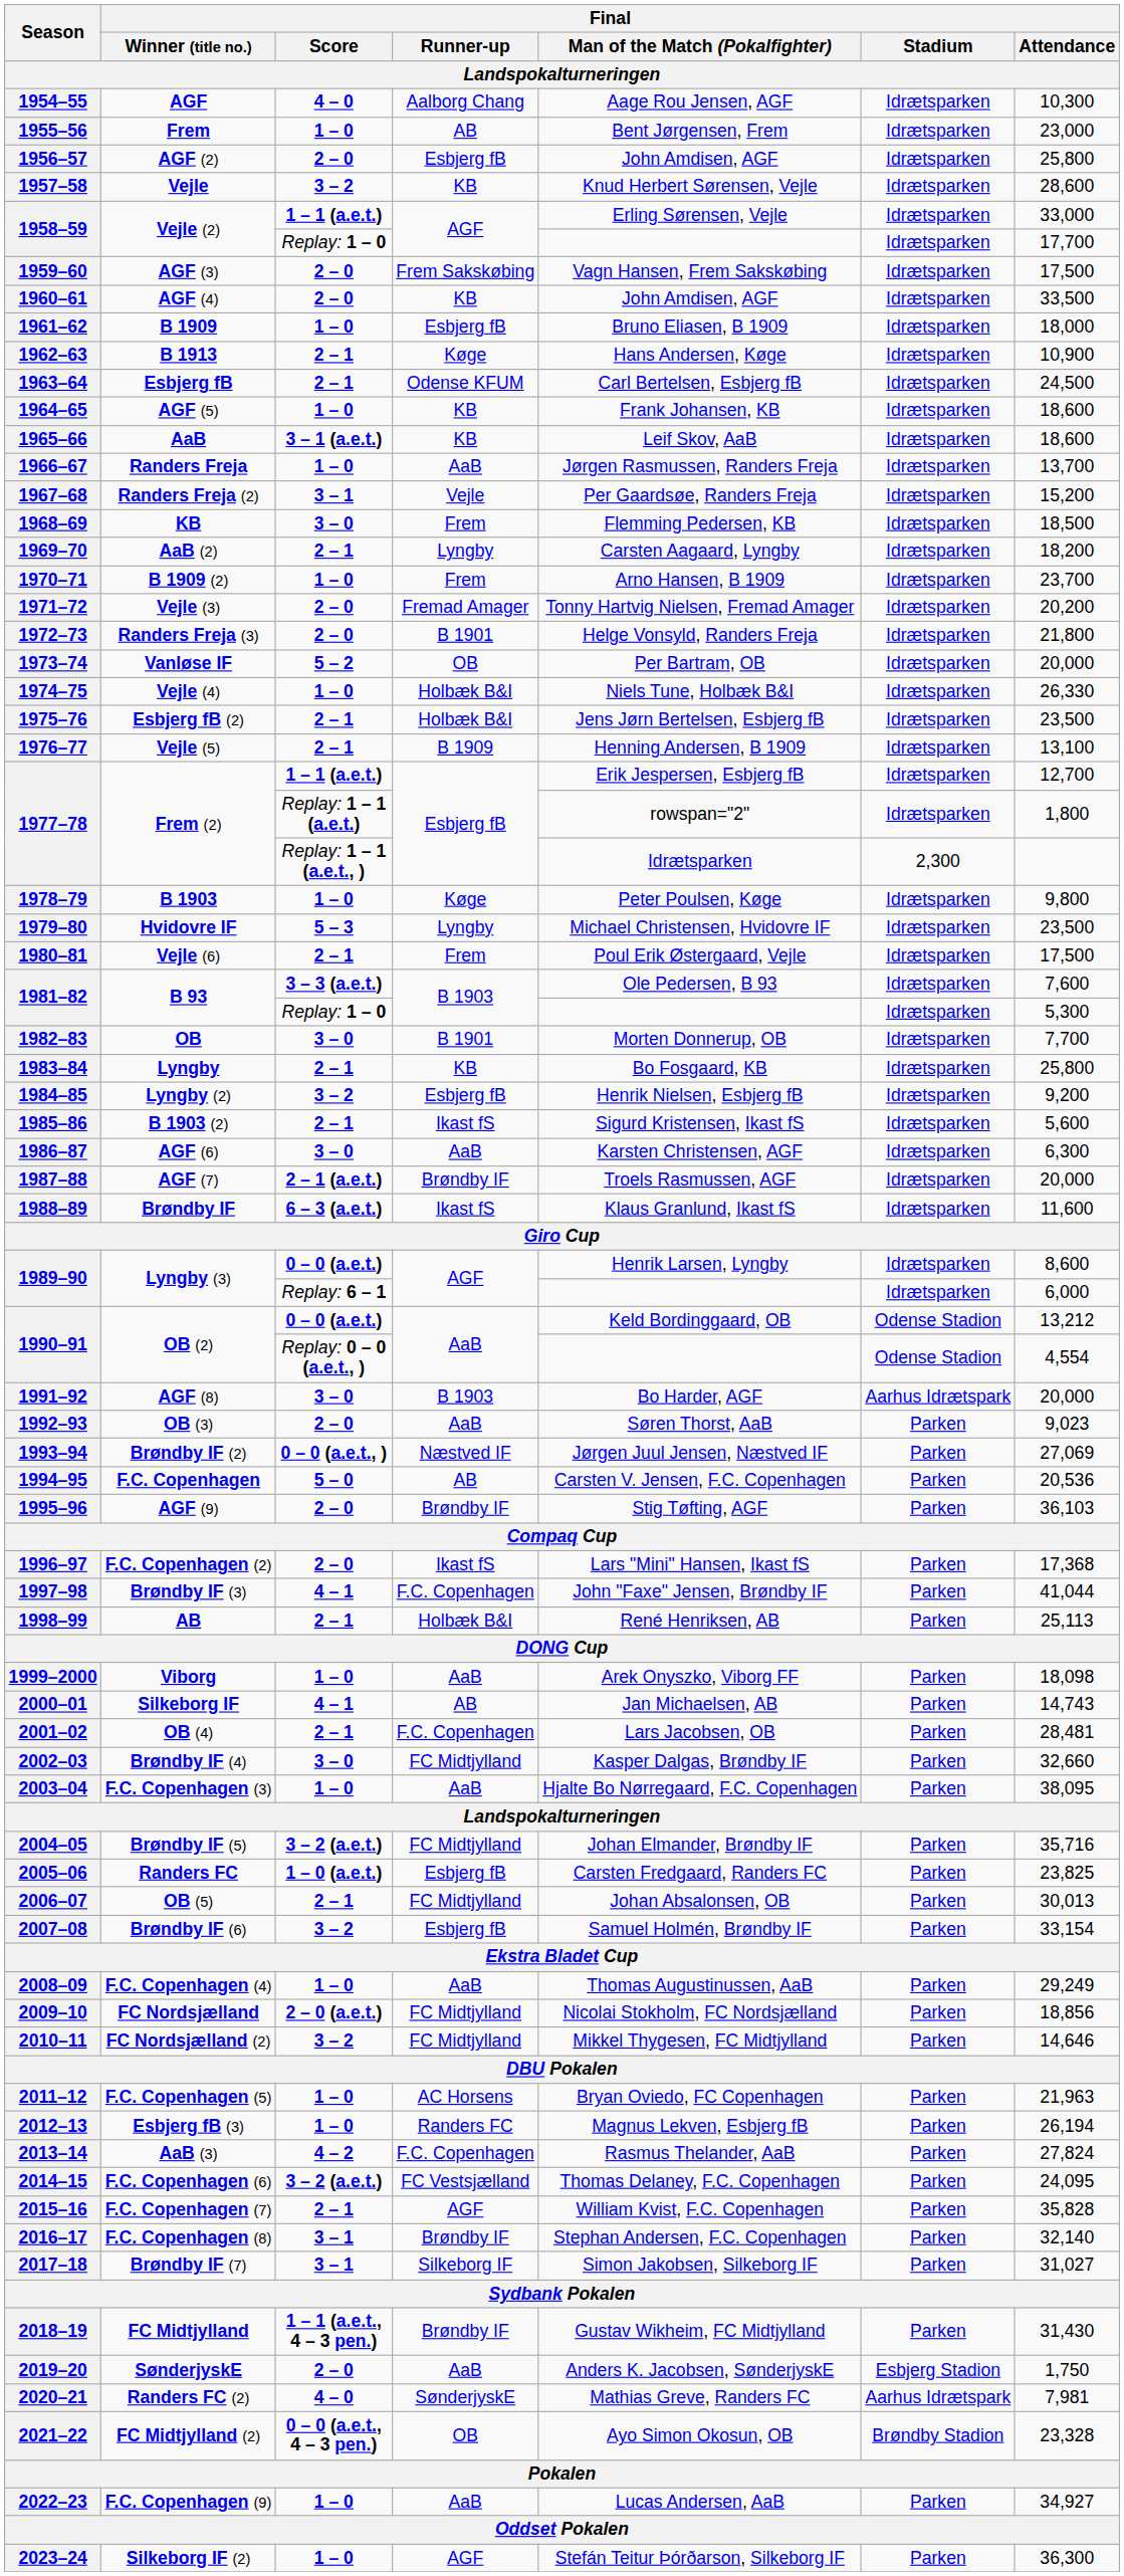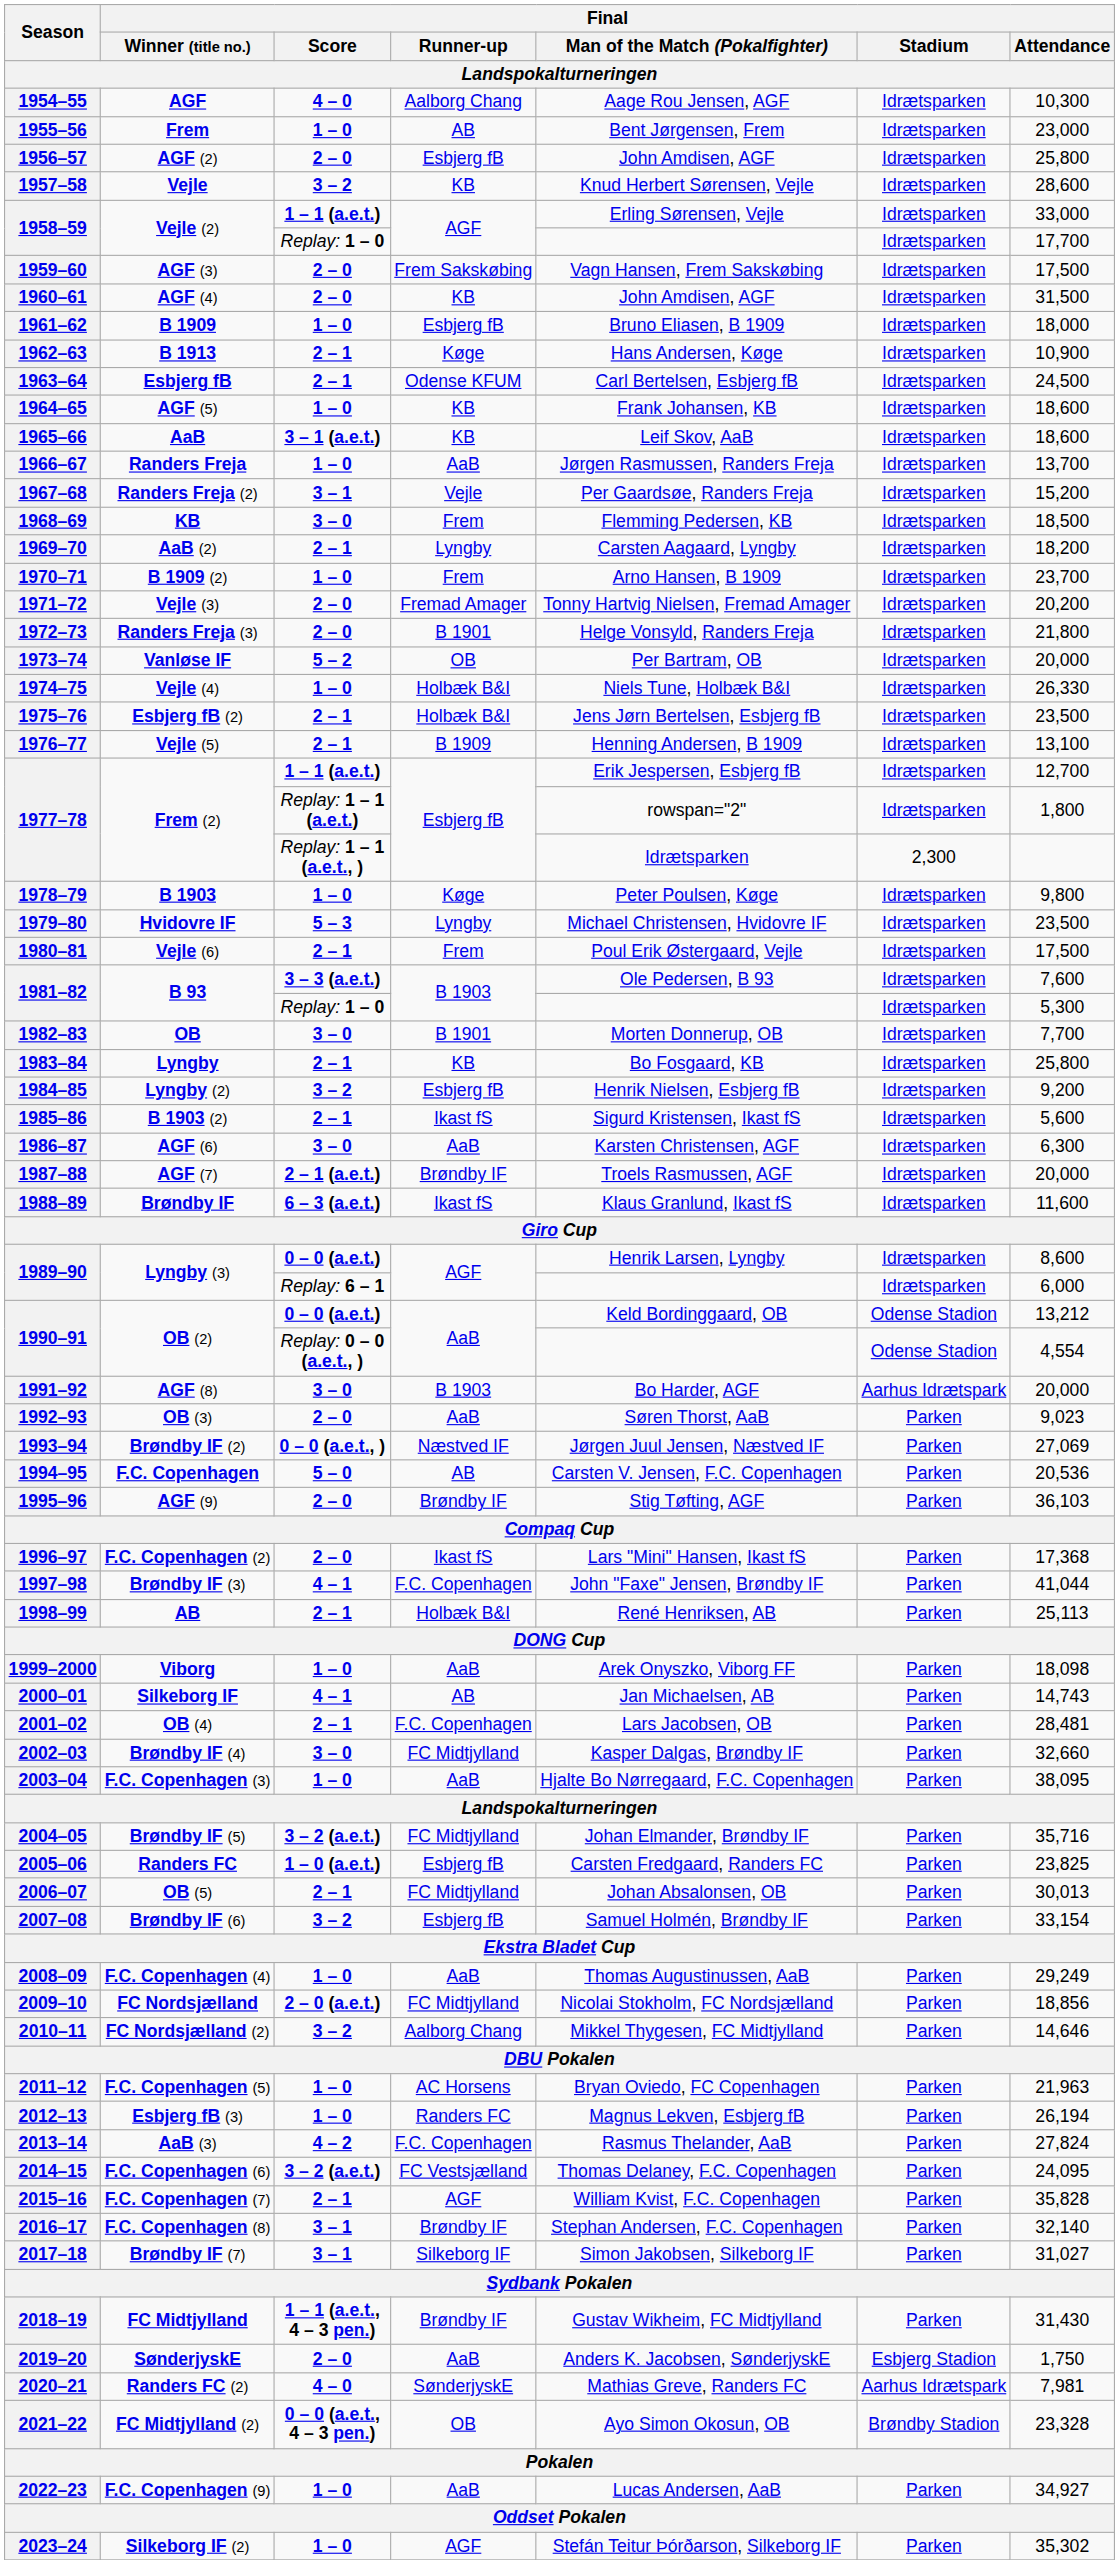1960–61 | Final / Attendance: 33,500 -> 31,500
2010–11 | Final / Runner-up: FC Midtjylland -> Aalborg Chang
2023–24 | Final / Attendance: 36,300 -> 35,302
